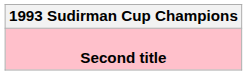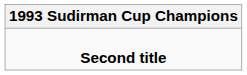row 2 | column 1: pink background -> no background
